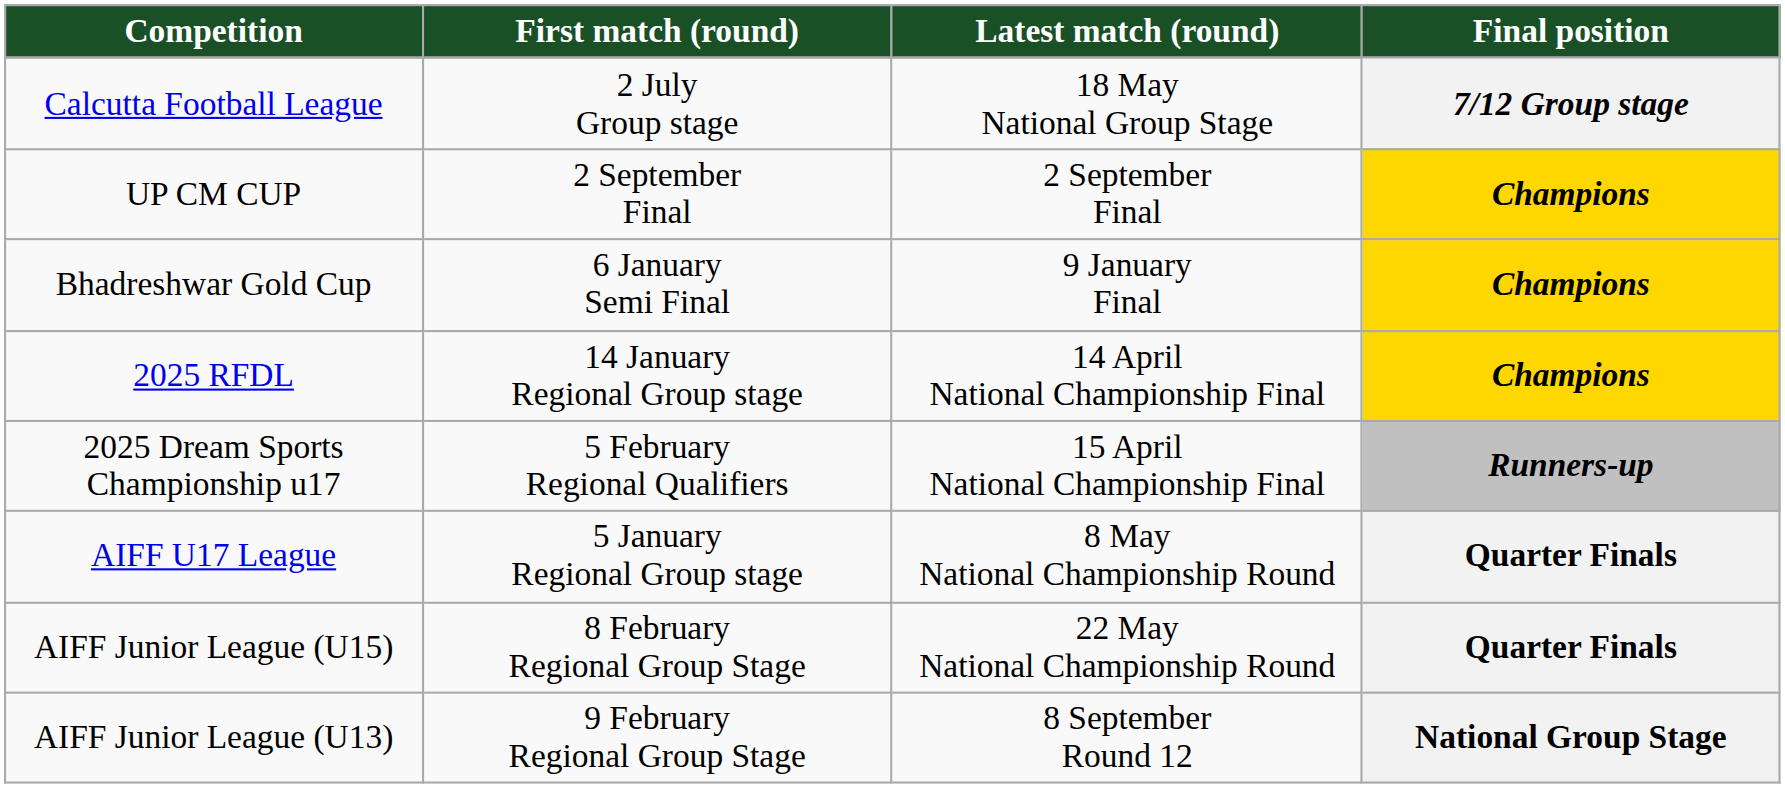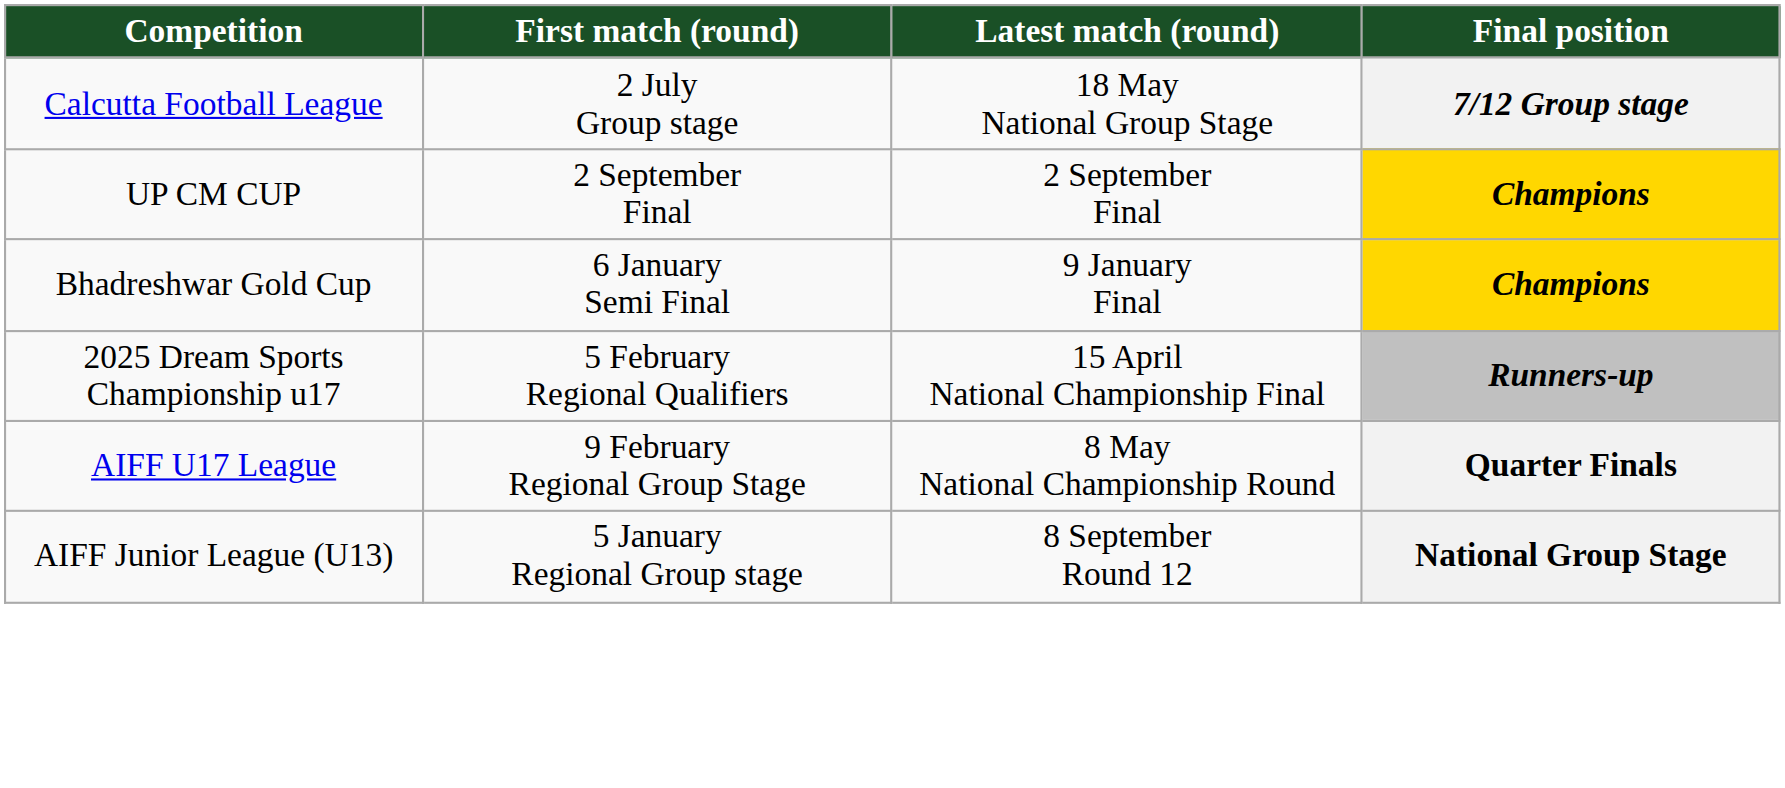- row: 2025 RFDL | 14 January Regional Group stage | 14 April National Championship Final | Champions
AIFF U17 League | First match (round): 5 January Regional Group stage -> 9 February Regional Group Stage
- row: AIFF Junior League (U15) | 8 February Regional Group Stage | 22 May National Championship Round | Quarter Finals
AIFF Junior League (U13) | First match (round): 9 February Regional Group Stage -> 5 January Regional Group stage
